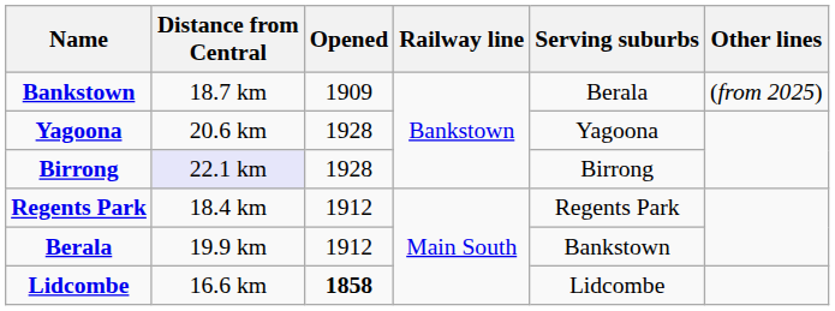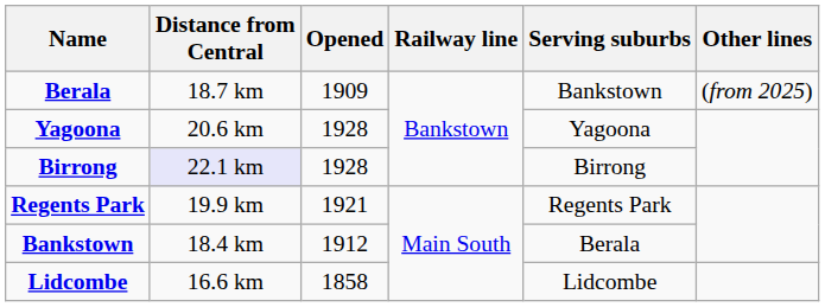row 2 | Name: Bankstown -> Berala
row 2 | Serving suburbs: Berala -> Bankstown
row 5 | Distance from Central: 18.4 km -> 19.9 km
row 5 | Opened: 1912 -> 1921
row 6 | Name: Berala -> Bankstown
row 6 | Distance from Central: 19.9 km -> 18.4 km
row 6 | Serving suburbs: Bankstown -> Berala
row 7 | Opened: bold -> normal
